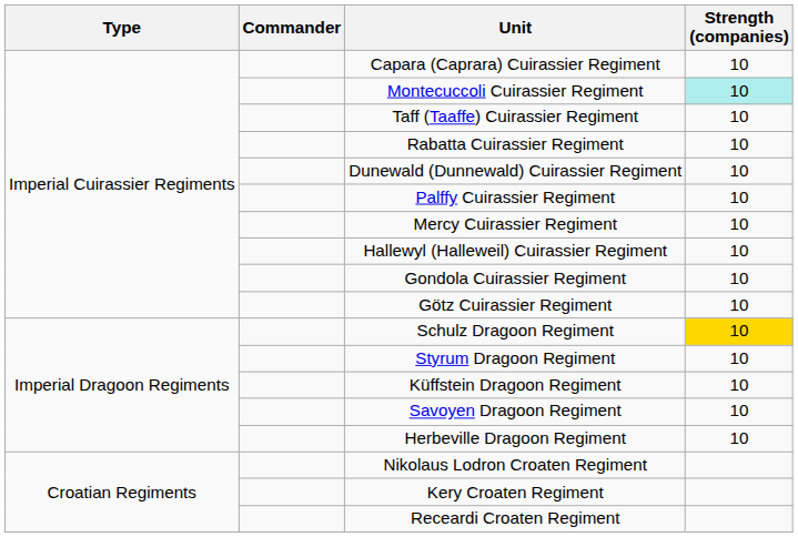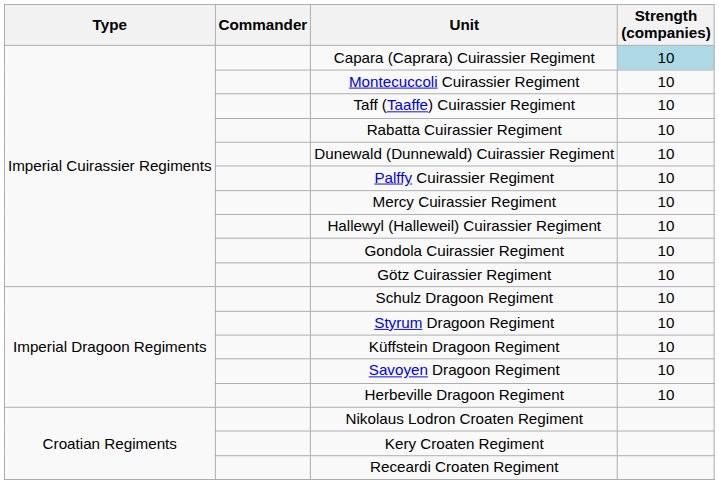Capara (Caprara) Cuirassier Regiment | Strength (companies): no background -> lightblue background
Montecuccoli Cuirassier Regiment | Strength (companies): paleturquoise background -> no background
Schulz Dragoon Regiment | Strength (companies): gold background -> no background
